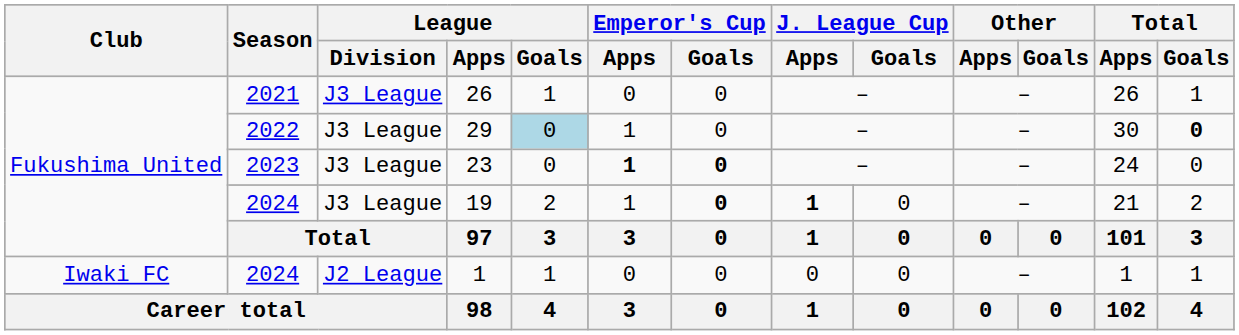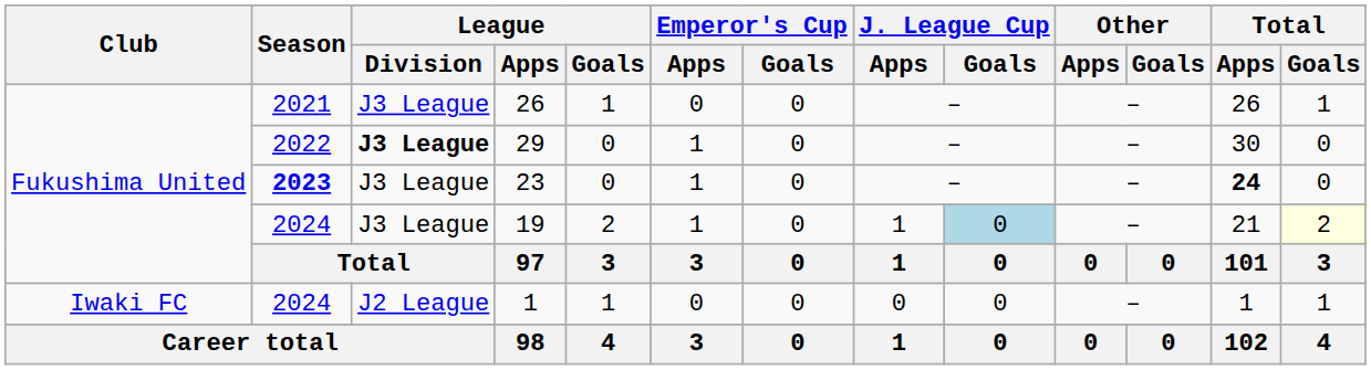29 | League / Division: normal -> bold
29 | League / Goals: lightblue background -> no background
29 | Total / Goals: bold -> normal
23 | Season: normal -> bold
23 | Emperor's Cup / Apps: bold -> normal
23 | Emperor's Cup / Goals: bold -> normal
23 | Total / Apps: normal -> bold
19 | Emperor's Cup / Goals: bold -> normal
19 | J. League Cup / Apps: bold -> normal
19 | J. League Cup / Goals: no background -> lightblue background
19 | Total / Goals: no background -> lightyellow background
